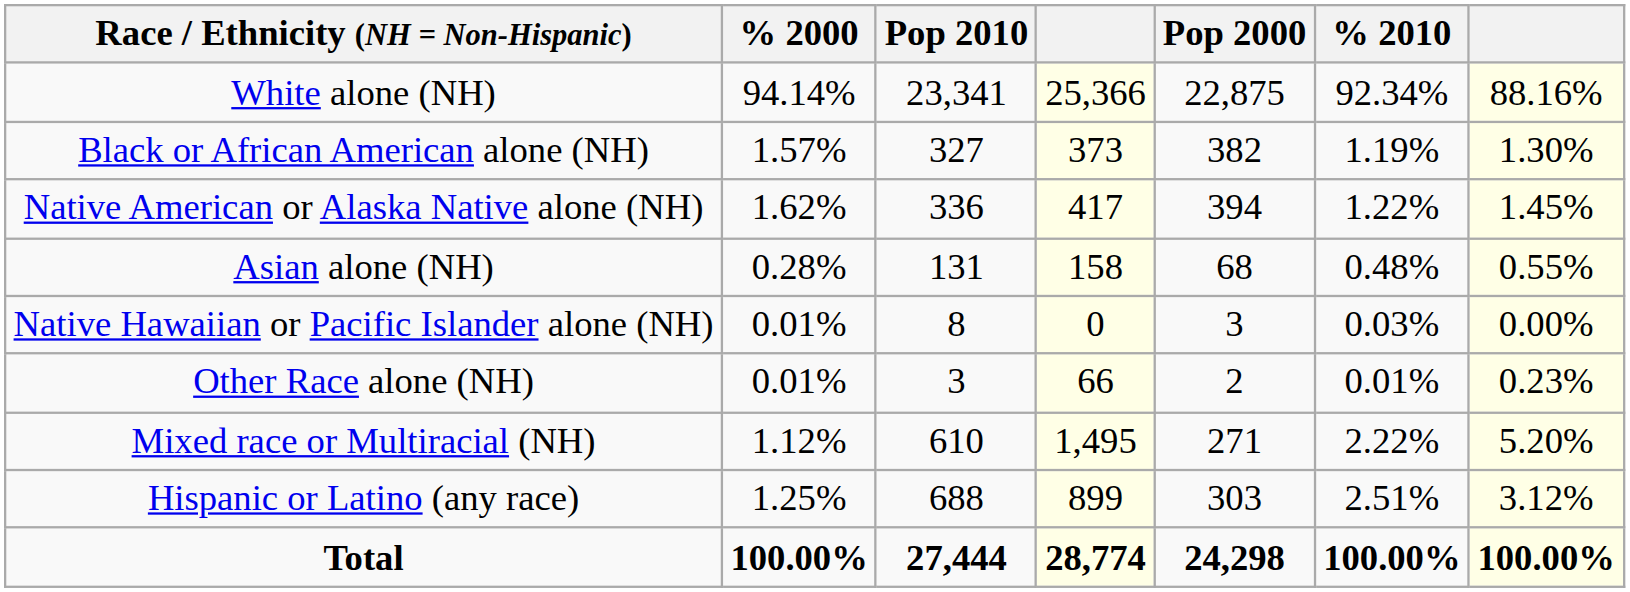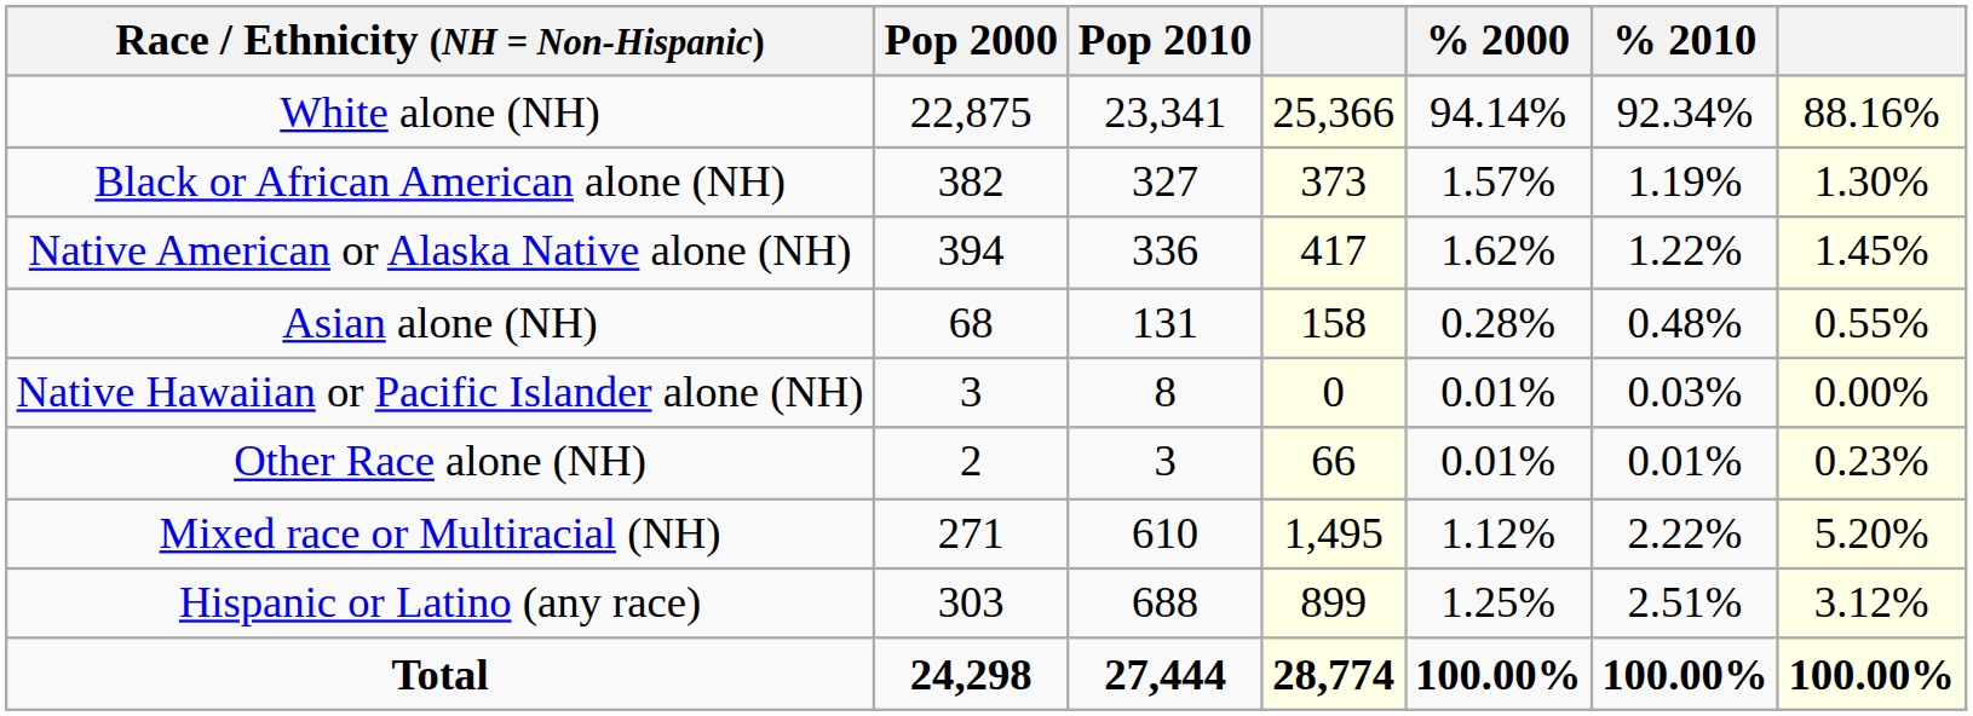columns swapped: Pop 2000 <-> % 2000
